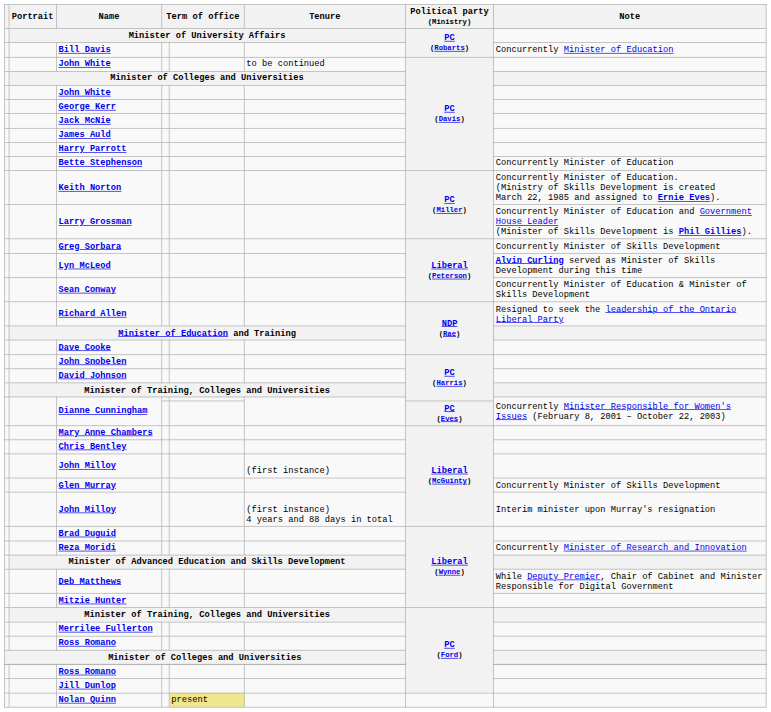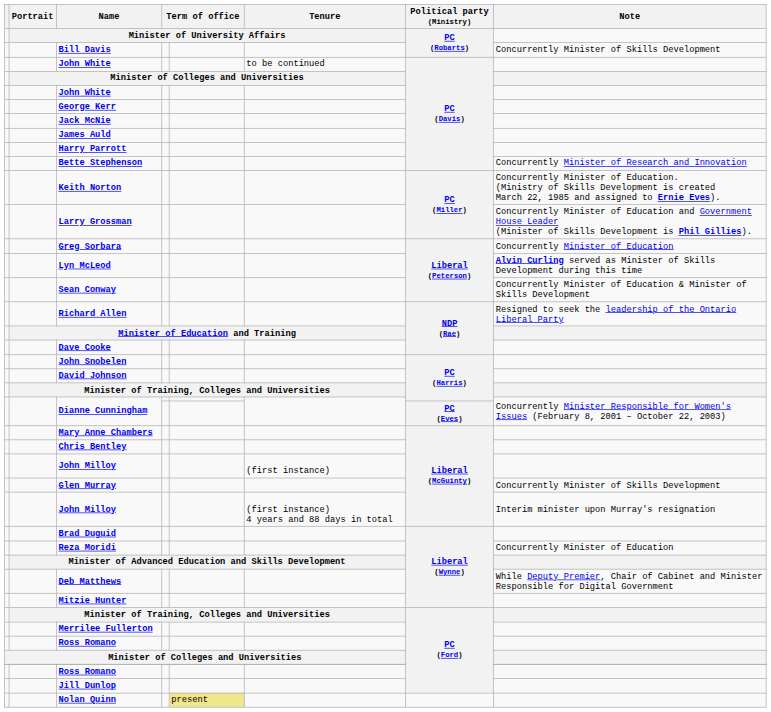Bill Davis | Note: Concurrently Minister of Education -> Concurrently Minister of Skills Development
Bette Stephenson | Note: Concurrently Minister of Education -> Concurrently Minister of Research and Innovation
Greg Sorbara | Note: Concurrently Minister of Skills Development -> Concurrently Minister of Education
Reza Moridi | Note: Concurrently Minister of Research and Innovation -> Concurrently Minister of Education
